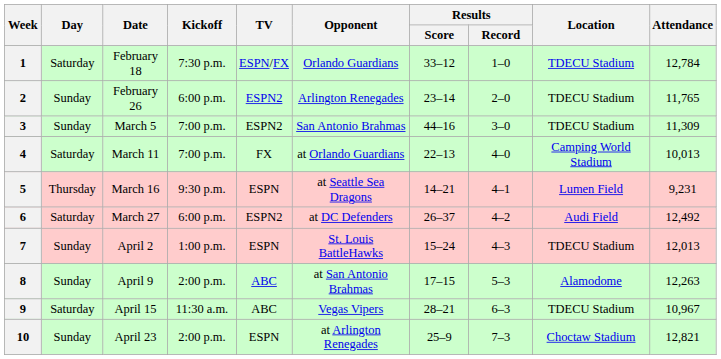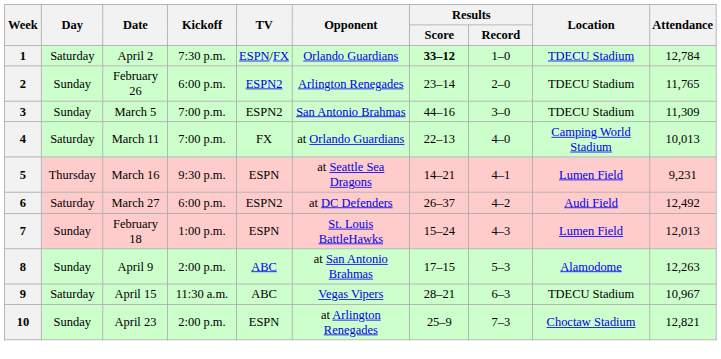1 | Date: February 18 -> April 2
1 | Results / Score: normal -> bold
7 | Date: April 2 -> February 18
7 | Location: TDECU Stadium -> Lumen Field
